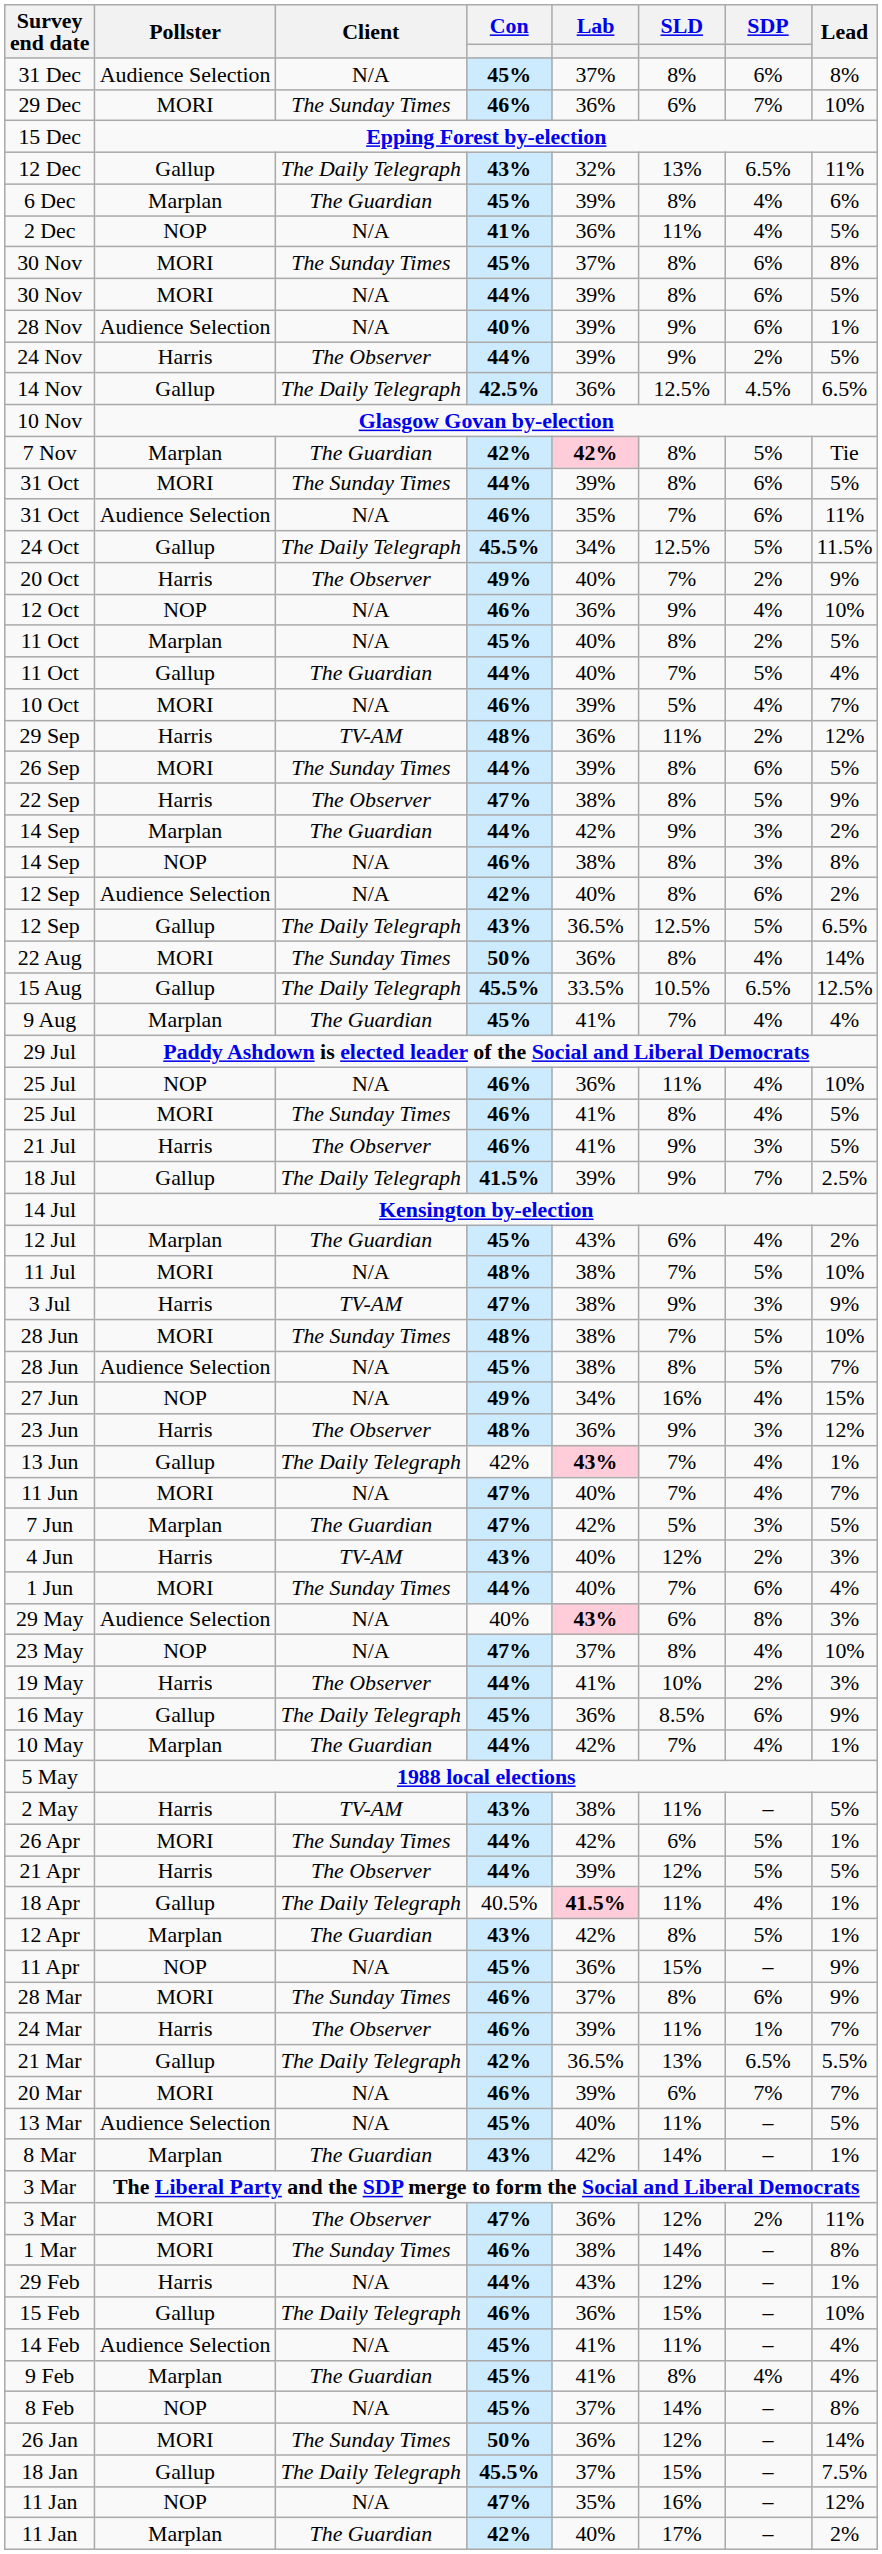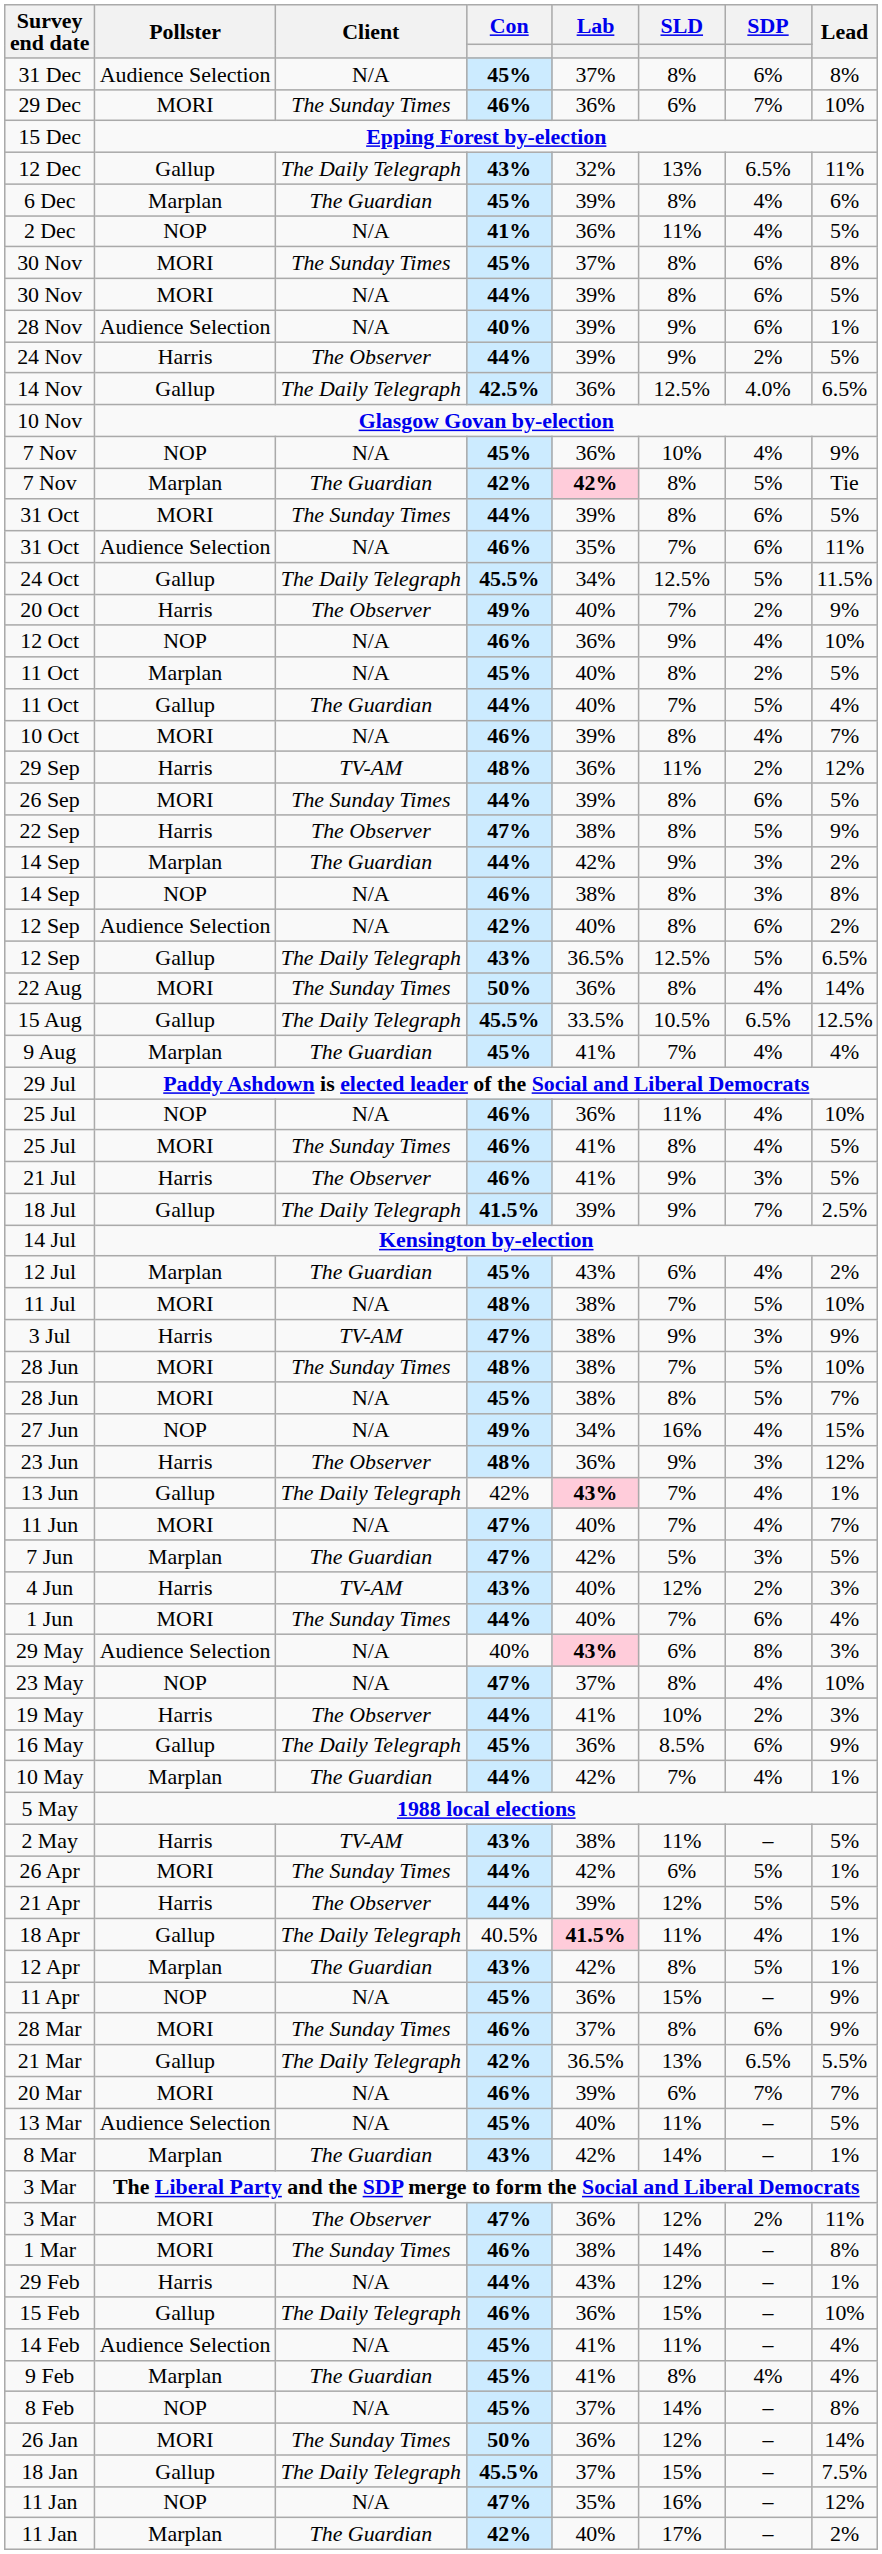14 Nov | SDP: 4.5% -> 4.0%
+ row: 7 Nov | NOP | N/A | 45% | 36% | 10% | 4% | 9%
10 Oct | SLD: 5% -> 8%
28 Jun / N/A | Pollster: Audience Selection -> MORI
- row: 24 Mar | Harris | The Observer | 46% | 39% | 11% | 1% | 7%
